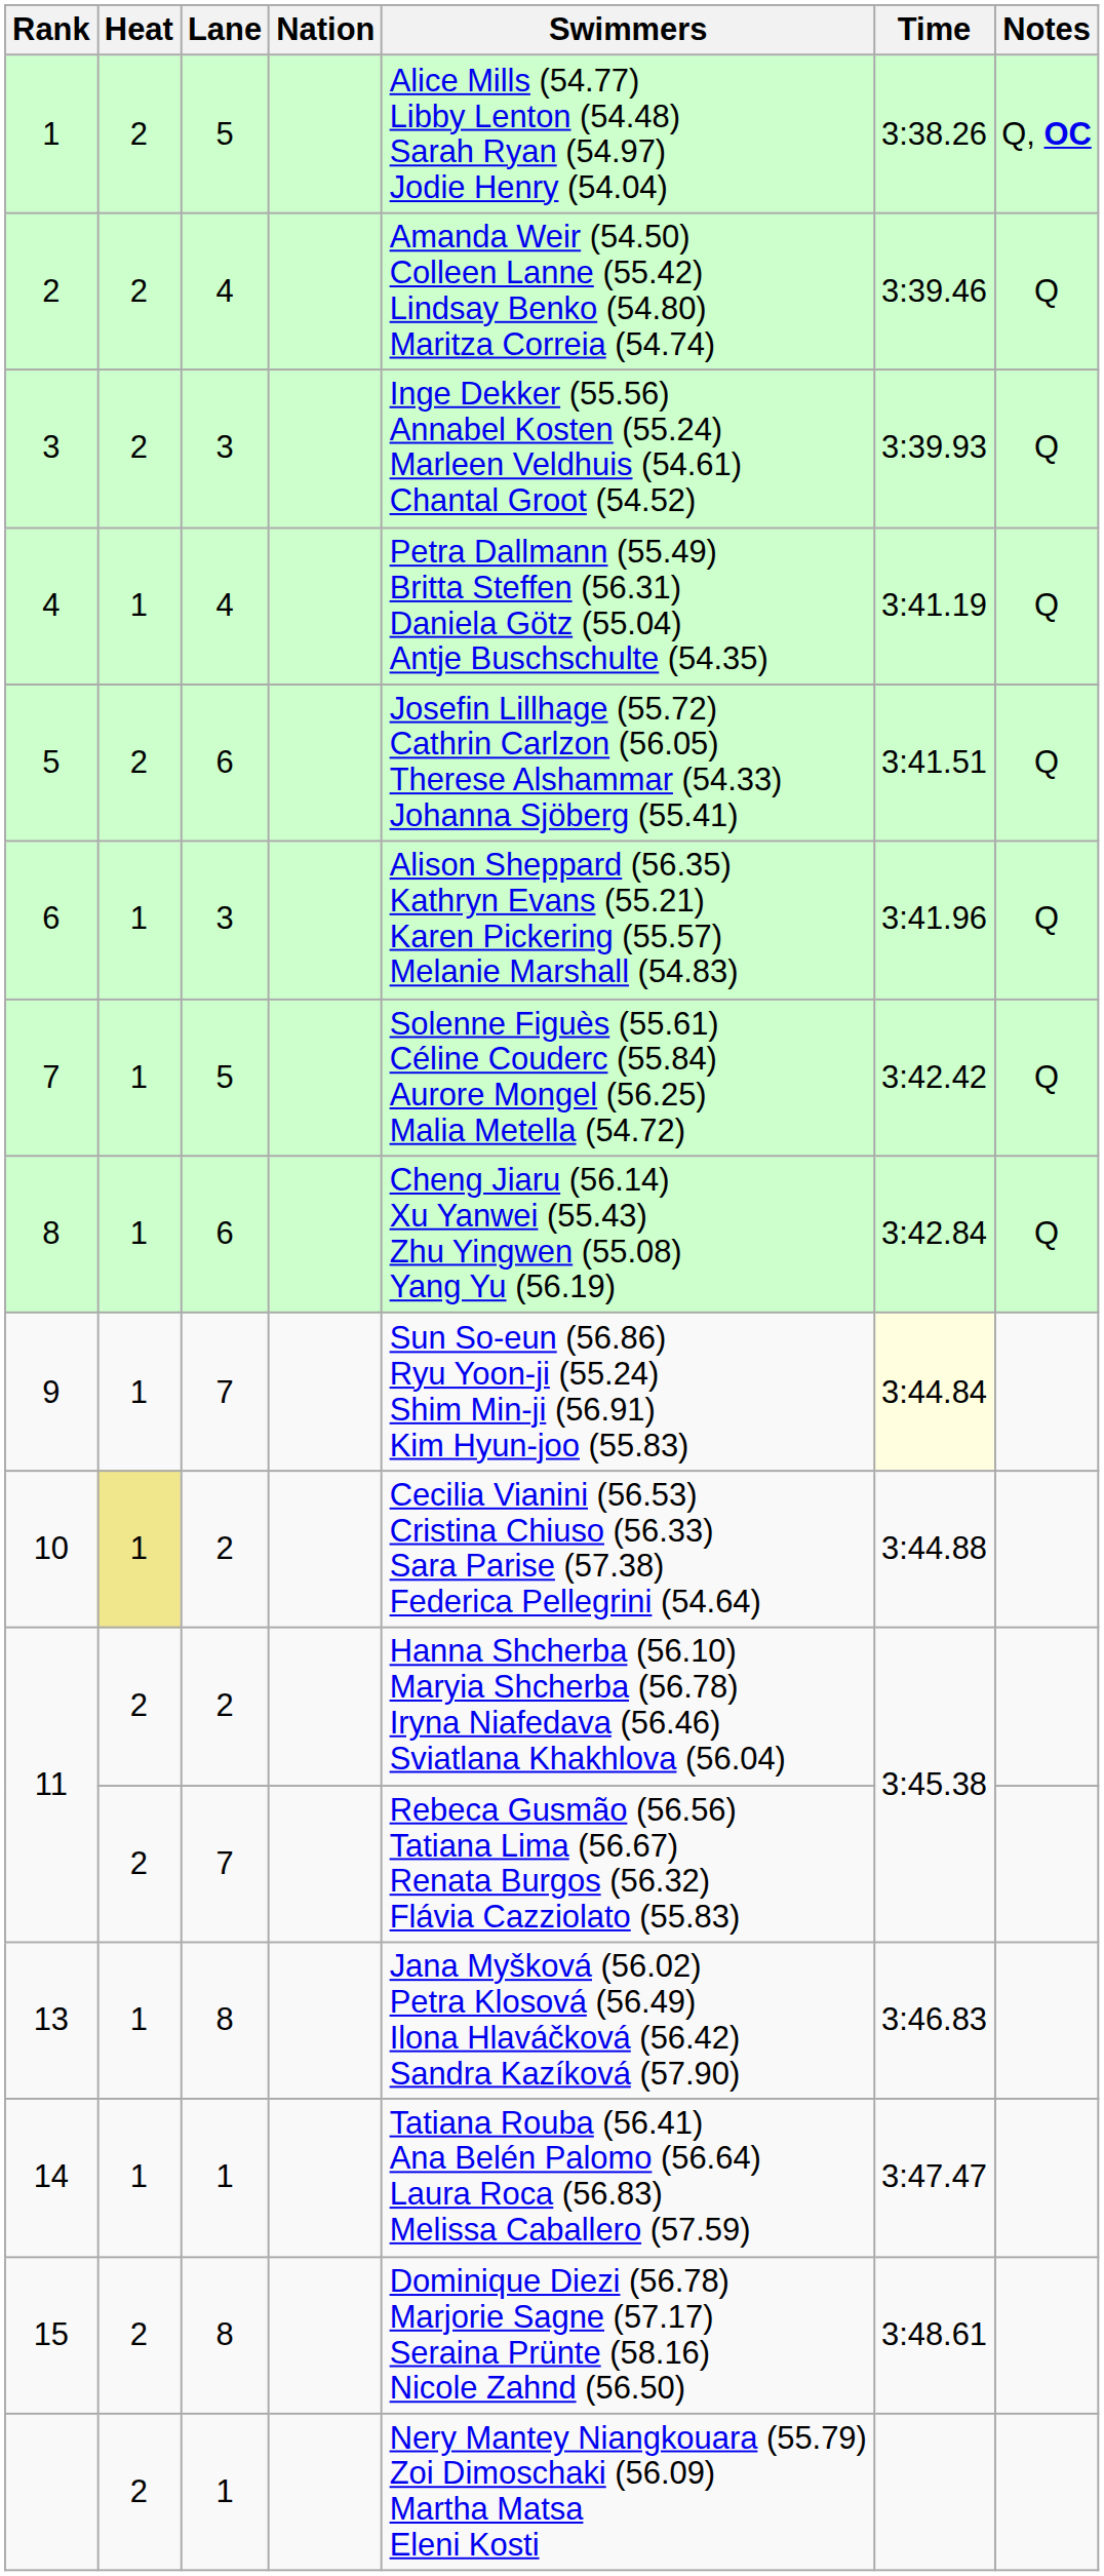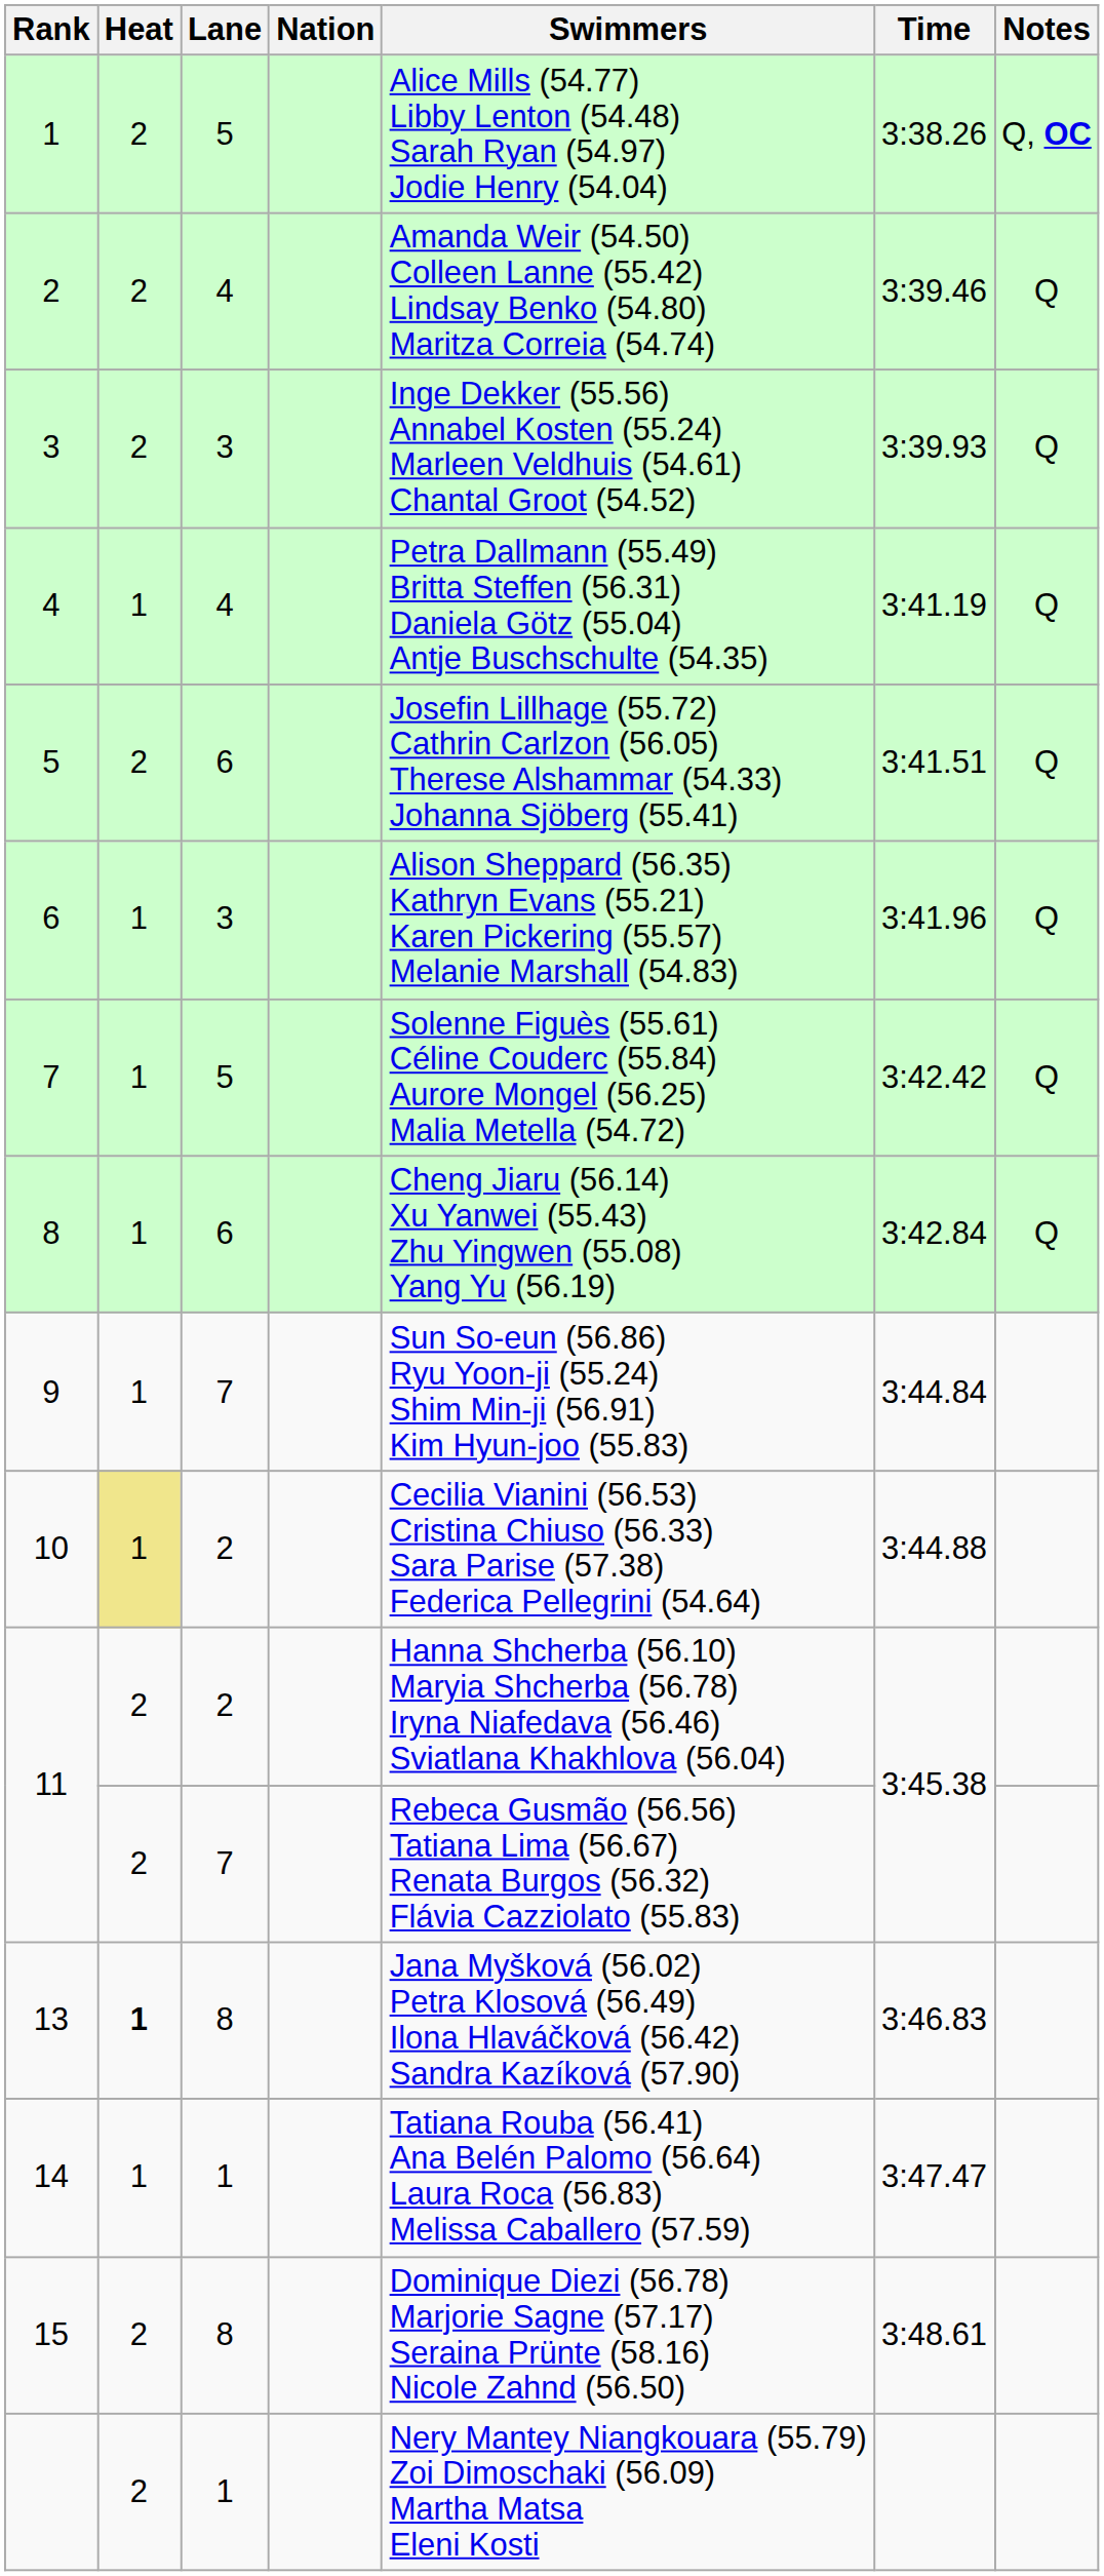9 | Time: lightyellow background -> no background
13 | Heat: normal -> bold
